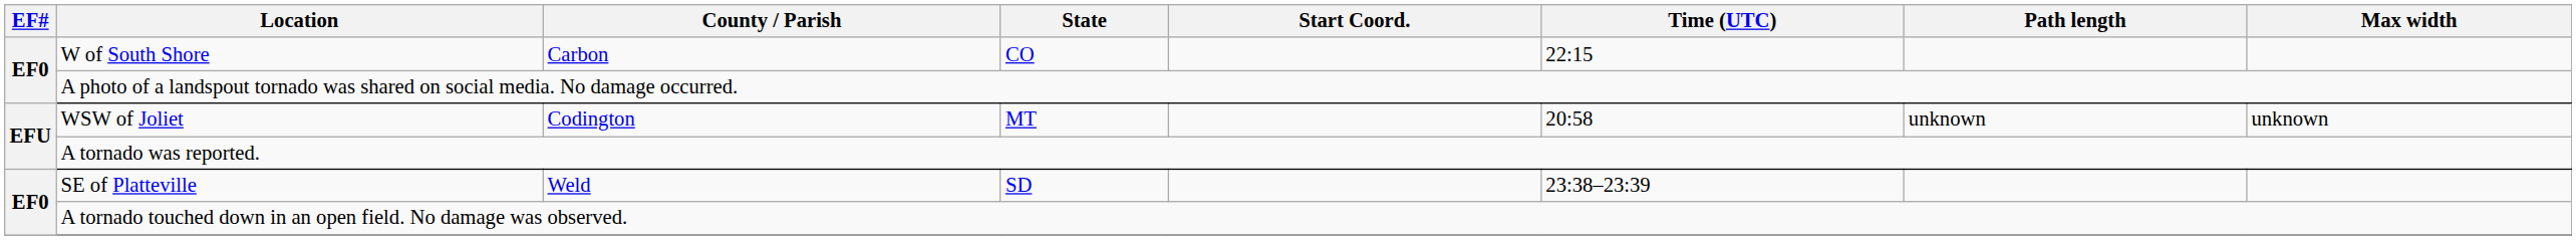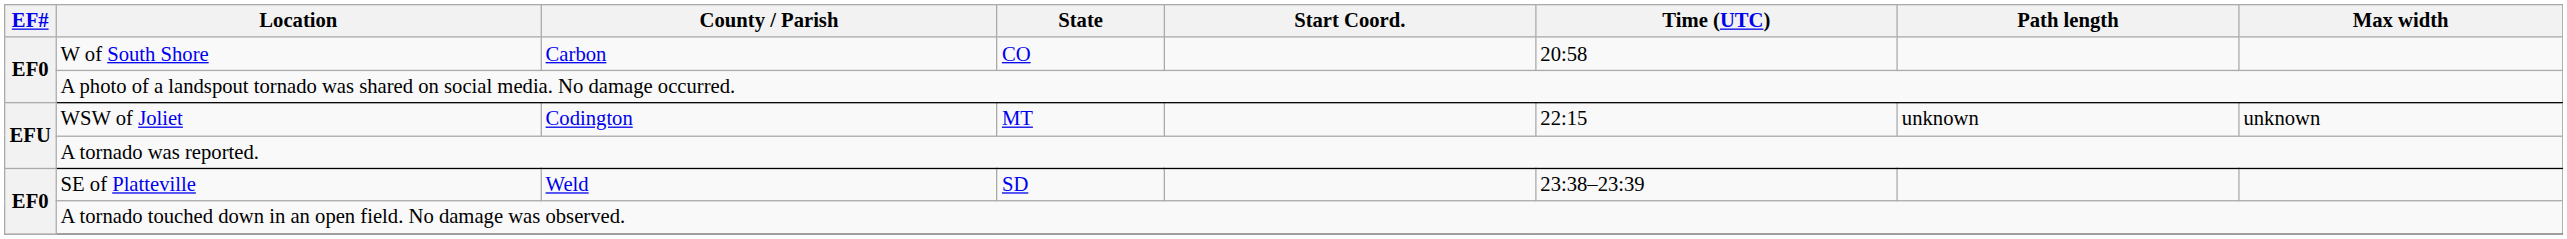W of South Shore | Time (UTC): 22:15 -> 20:58
WSW of Joliet | Time (UTC): 20:58 -> 22:15
